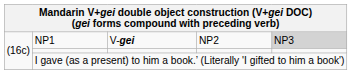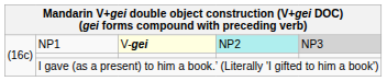NP1 | column 3: no background -> lightyellow background
NP1 | column 4: no background -> paleturquoise background
